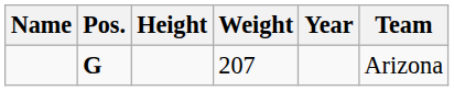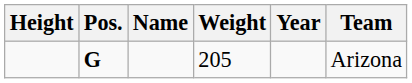columns swapped: Name <-> Height
row 2 | Weight: 207 -> 205
